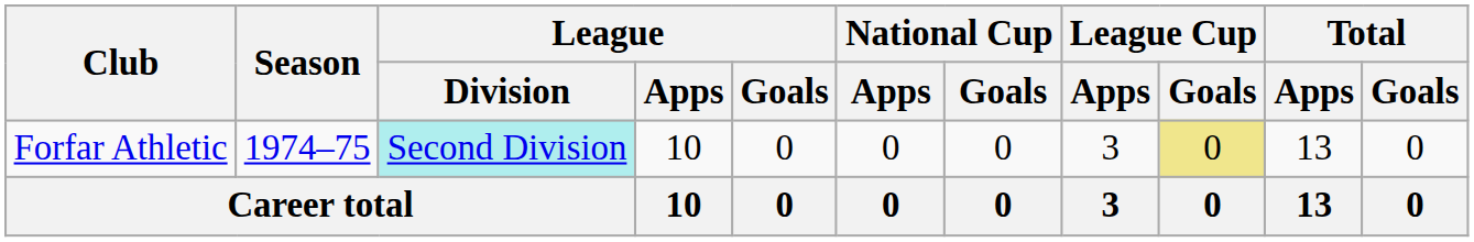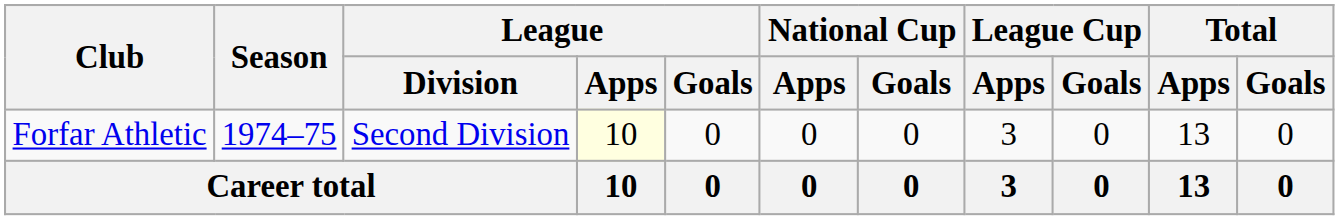Forfar Athletic | League / Division: paleturquoise background -> no background
Forfar Athletic | League / Apps: no background -> lightyellow background
Forfar Athletic | League Cup / Goals: khaki background -> no background
